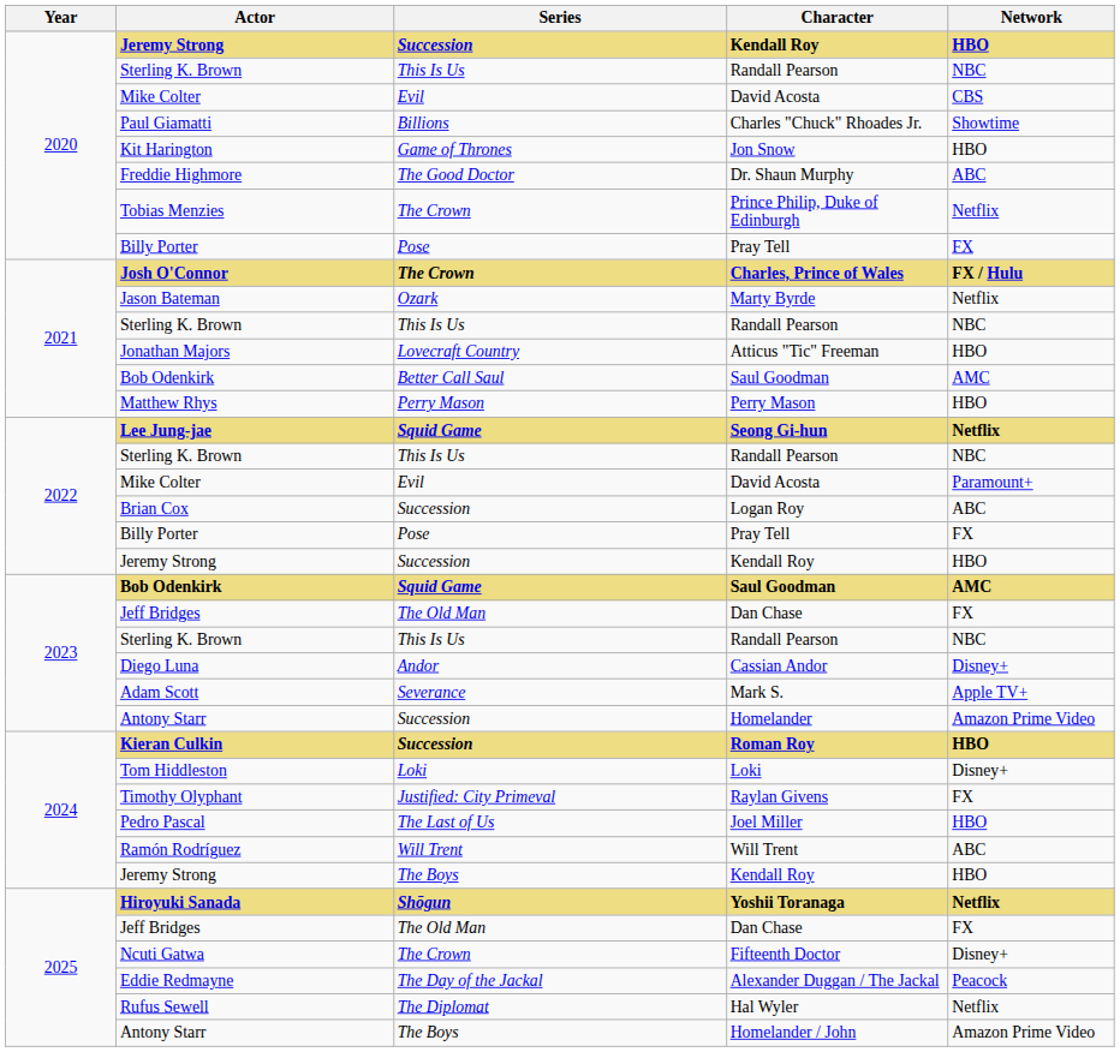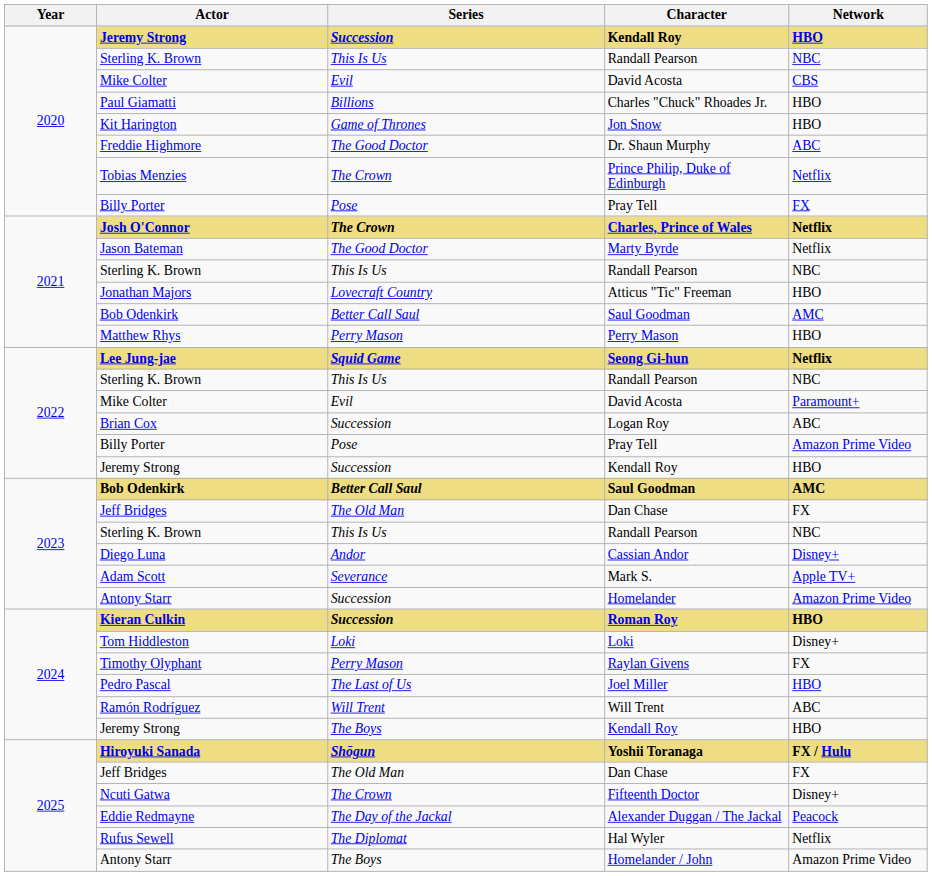Charles "Chuck" Rhoades Jr. | Network: Showtime -> HBO
Charles, Prince of Wales | Network: FX / Hulu -> Netflix
Marty Byrde | Series: Ozark -> The Good Doctor
2022 / Pray Tell | Network: FX -> Amazon Prime Video
2023 / Saul Goodman | Series: Squid Game -> Better Call Saul
Raylan Givens | Series: Justified: City Primeval -> Perry Mason
Yoshii Toranaga | Network: Netflix -> FX / Hulu
